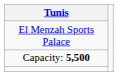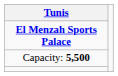El Menzah Sports Palace | Tunis: normal -> bold
